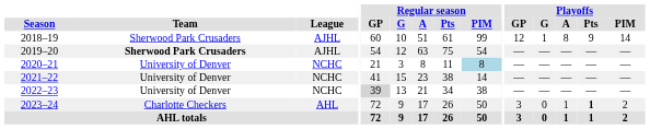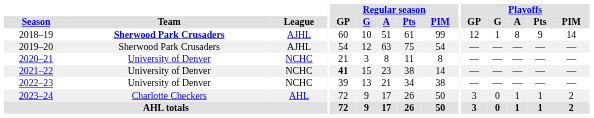2018–19 | Team: normal -> bold
2019–20 | Team: bold -> normal
2020–21 | Regular season / PIM: lightblue background -> no background
2021–22 | Regular season / GP: normal -> bold
2022–23 | Regular season / GP: lightgrey background -> no background
2023–24 | Playoffs / Pts: bold -> normal
